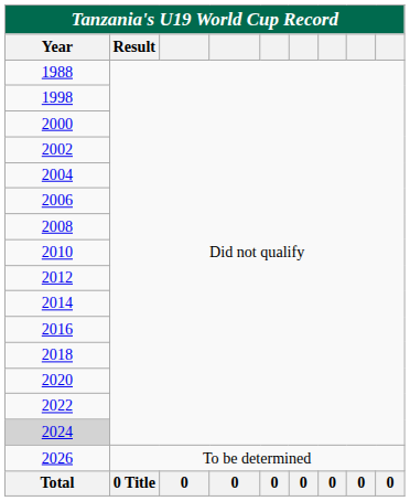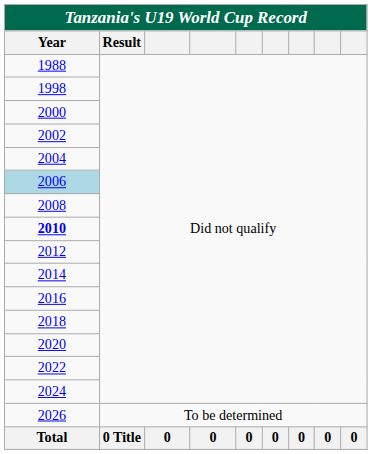2006 | Year: no background -> lightblue background
2010 | Year: normal -> bold
2024 | Year: lightgrey background -> no background
